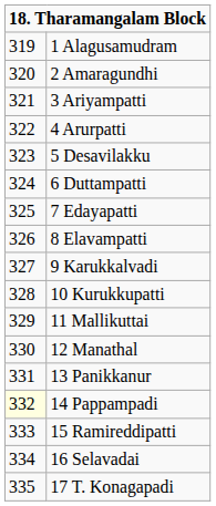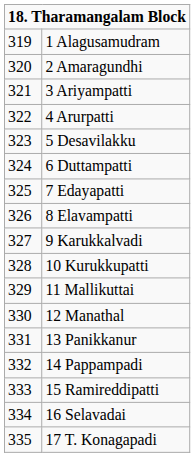14 Pappampadi | column 1: lightyellow background -> no background
